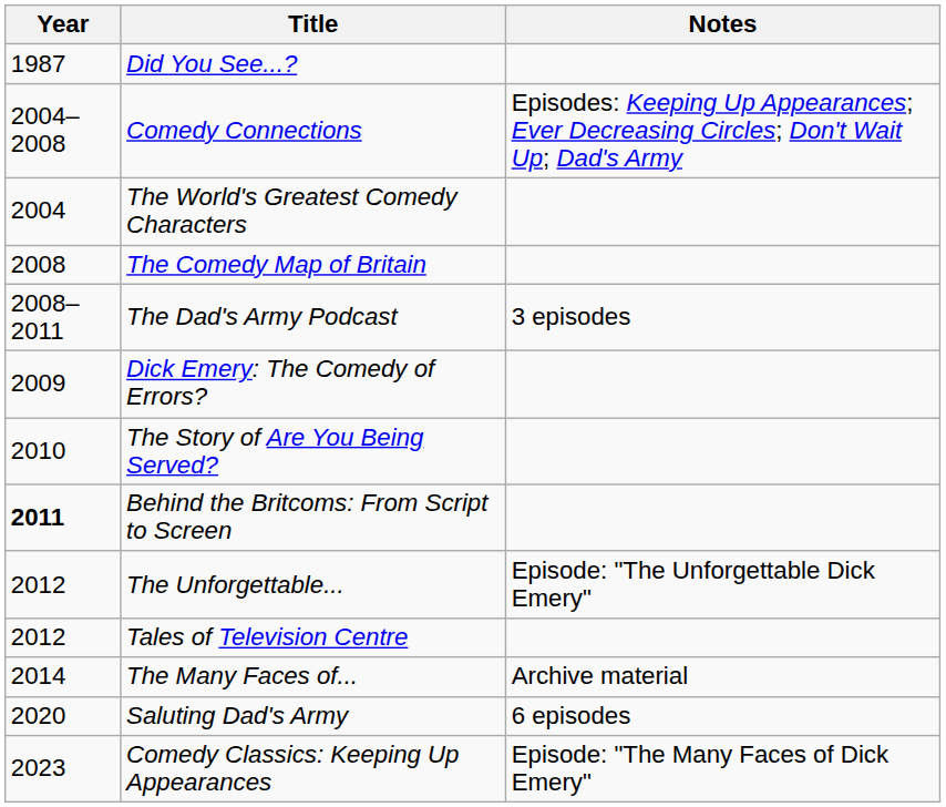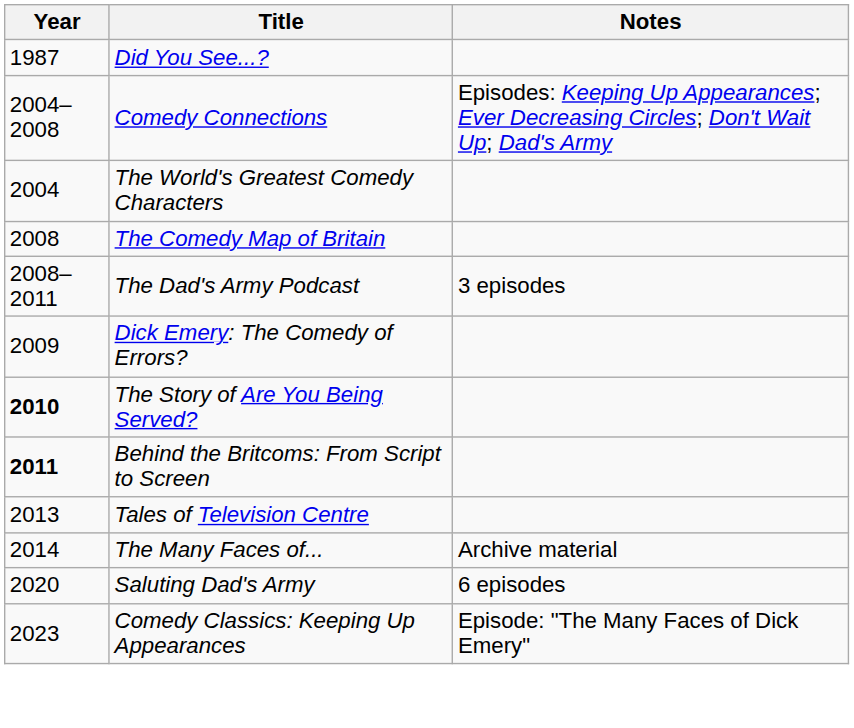The Story of Are You Being Served? | Year: normal -> bold
- row: 2012 | The Unforgettable... | Episode: "The Unforgettable Dick Emery"
Tales of Television Centre | Year: 2012 -> 2013
